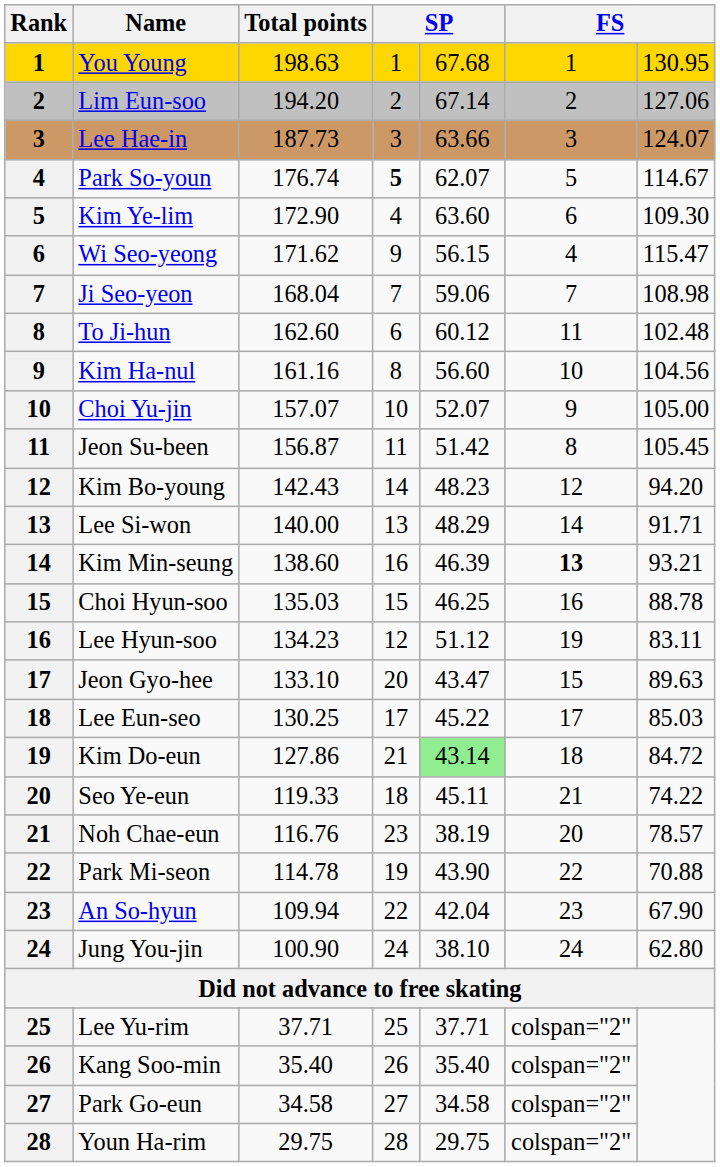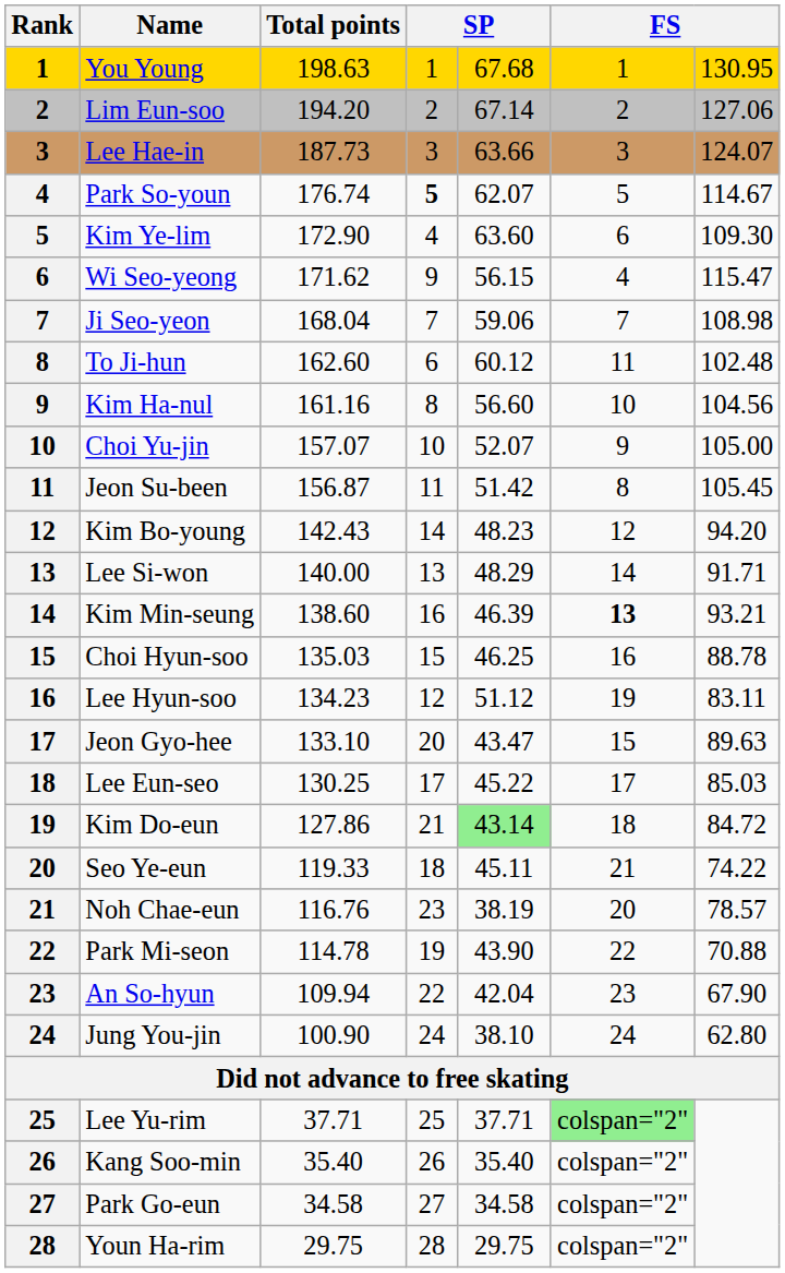Lee Yu-rim | column 6: no background -> lightgreen background
